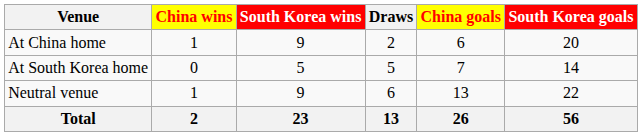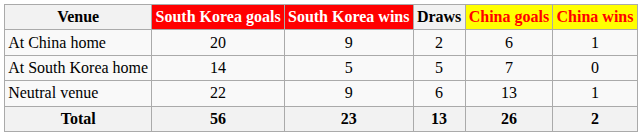columns swapped: China wins <-> South Korea goals
